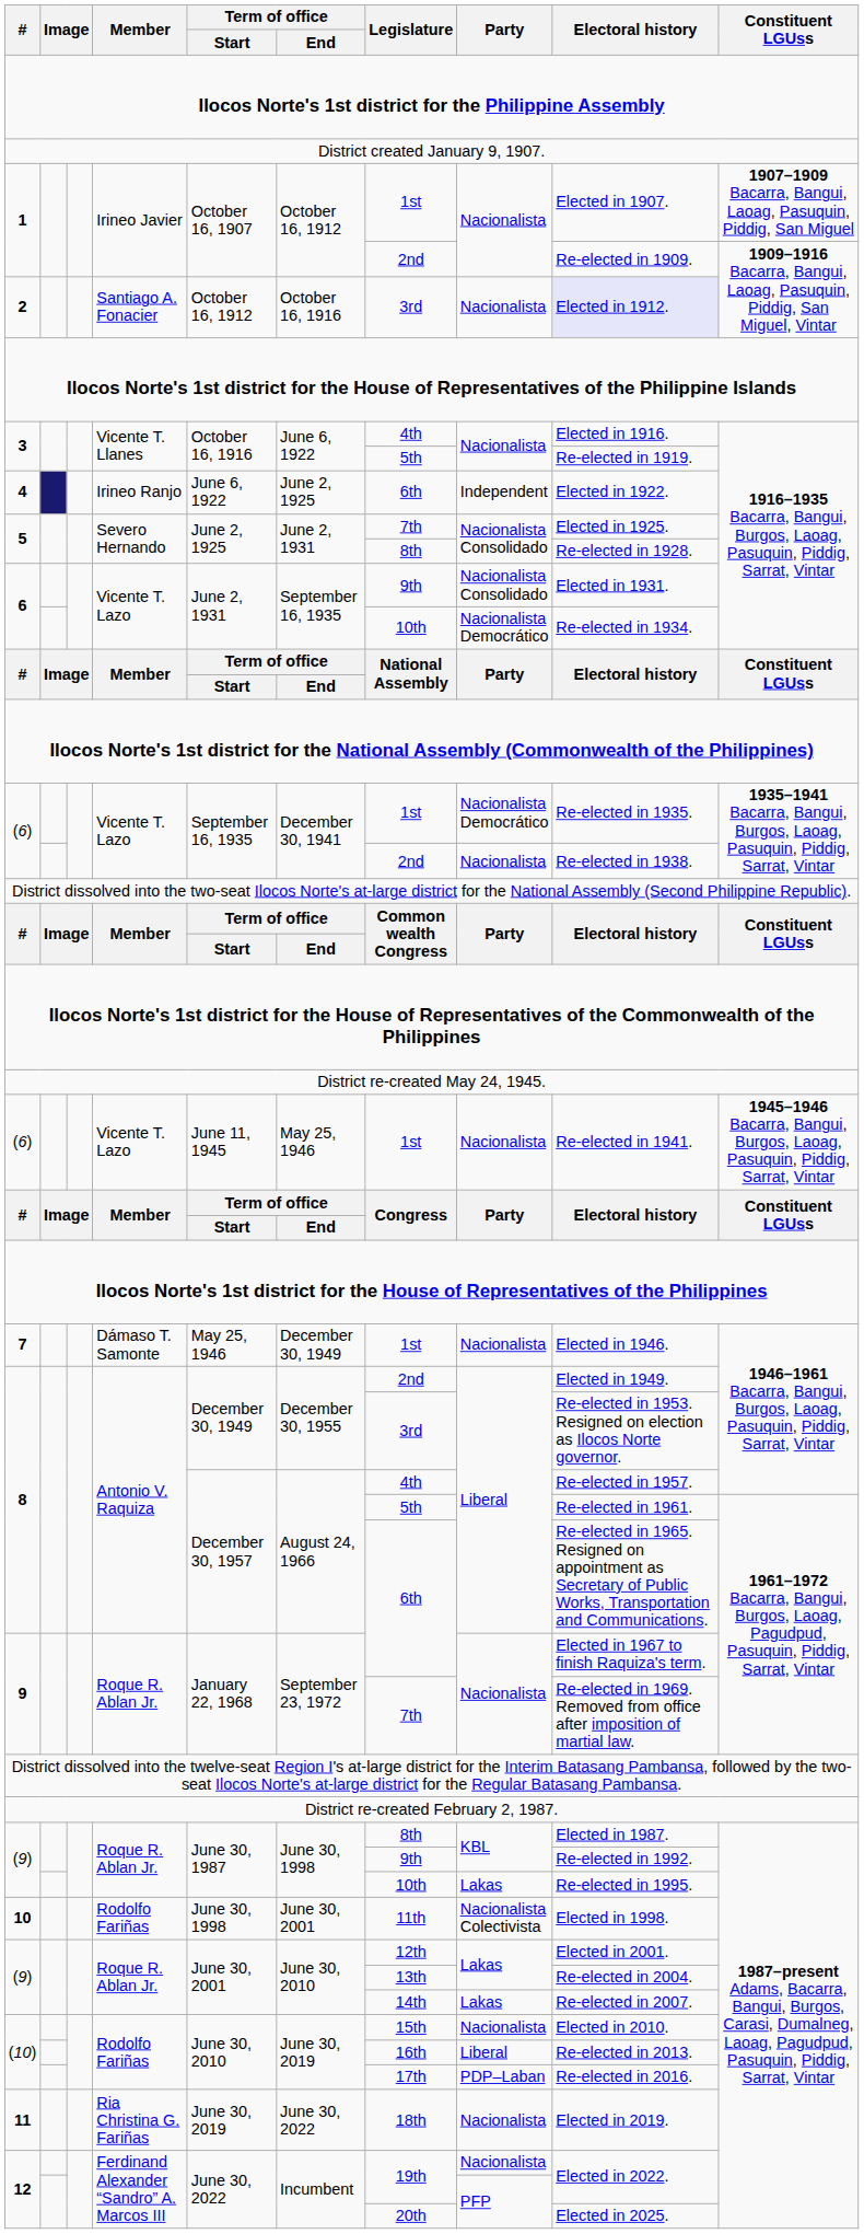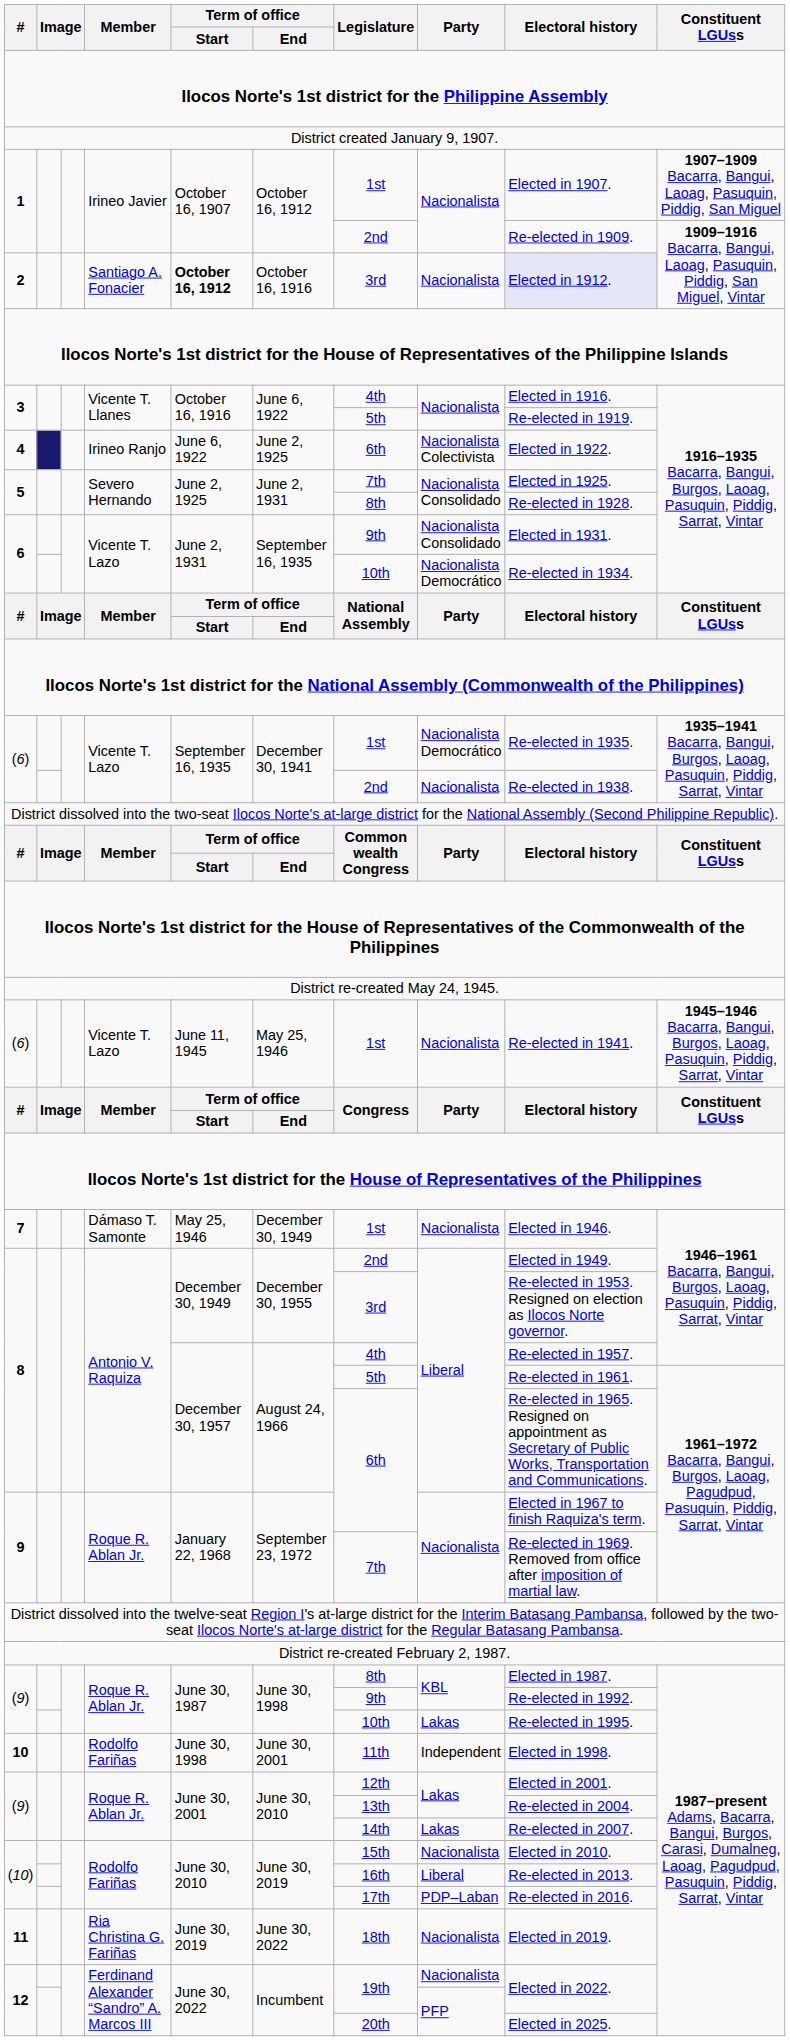2 | Term of office / Start: normal -> bold
4 | Party: Independent -> Nacionalista Colectivista
10 | Party: Nacionalista Colectivista -> Independent
